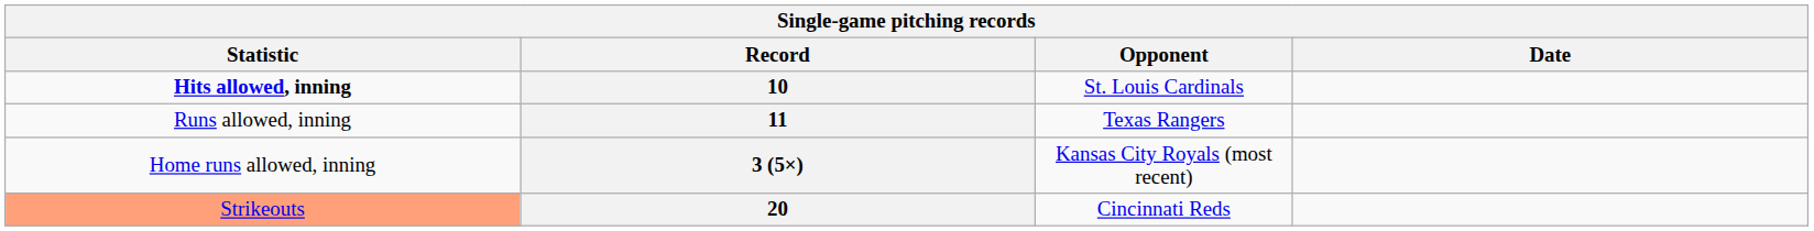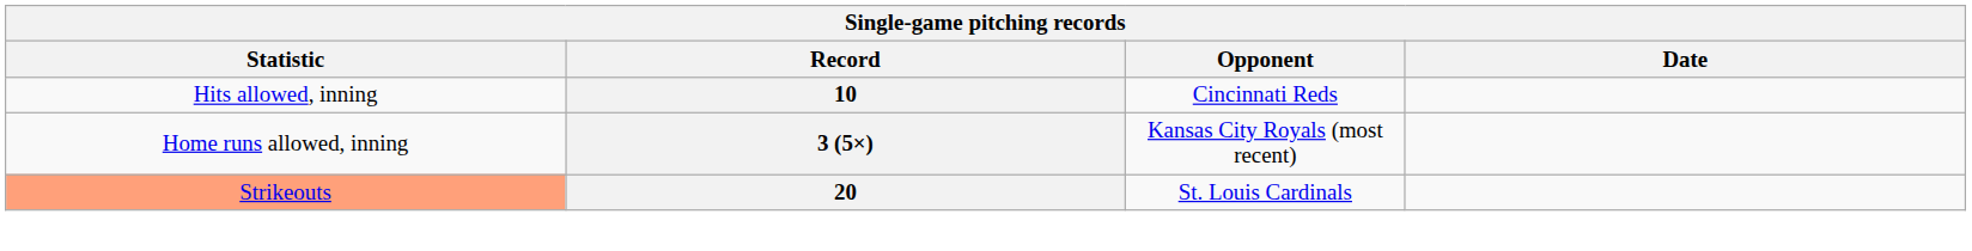10 | Statistic: bold -> normal
10 | Opponent: St. Louis Cardinals -> Cincinnati Reds
- row: Runs allowed, inning | 11 | Texas Rangers
20 | Opponent: Cincinnati Reds -> St. Louis Cardinals
